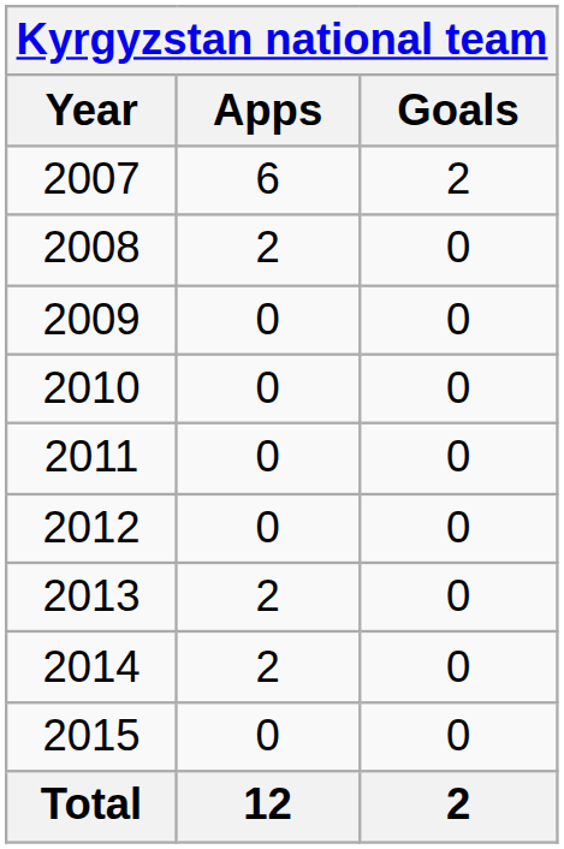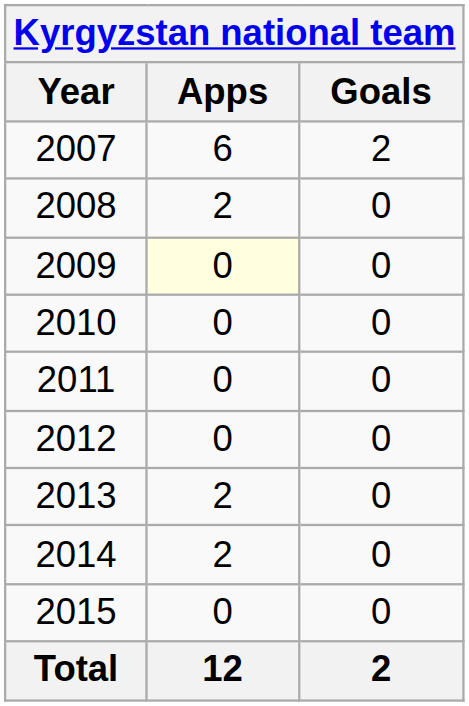2009 | Apps: no background -> lightyellow background
